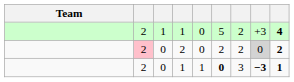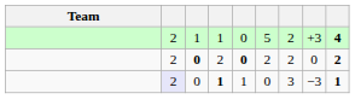row 3 | column 2: pink background -> no background
row 3 | column 3: normal -> bold
row 3 | column 5: normal -> bold
row 3 | column 8: lightgrey background -> no background
row 4 | column 2: no background -> lavender background
row 4 | column 4: normal -> bold
row 4 | column 6: bold -> normal
row 4 | column 8: bold -> normal
